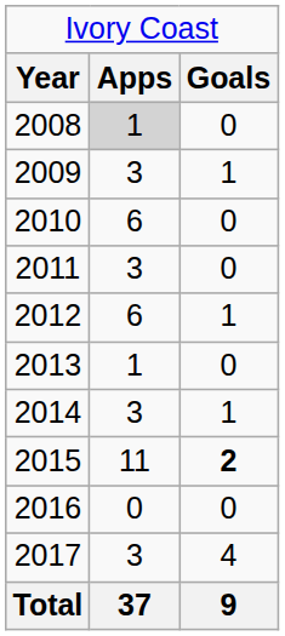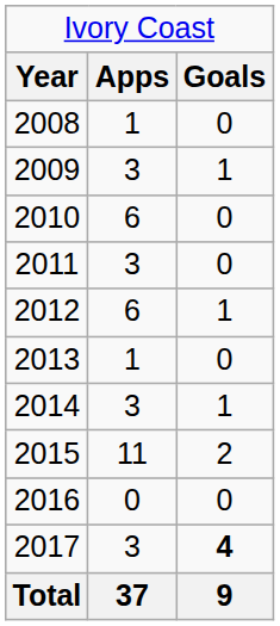2008 | column 2: lightgrey background -> no background
2015 | column 3: bold -> normal
2017 | column 3: normal -> bold
